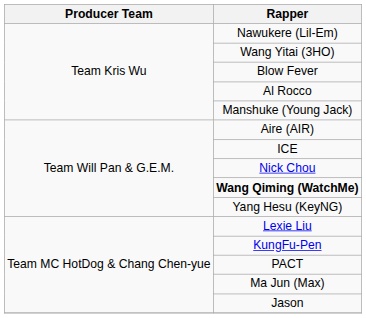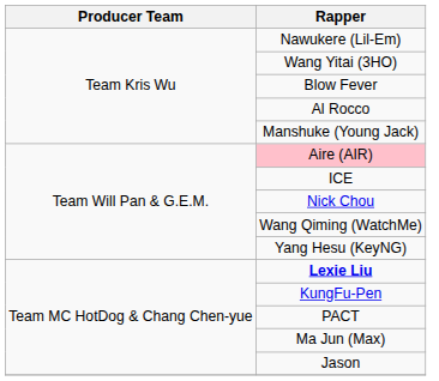Aire (AIR) | Rapper: no background -> pink background
Wang Qiming (WatchMe) | Rapper: bold -> normal
Lexie Liu | Rapper: normal -> bold
